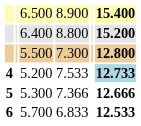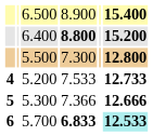6.400 | column 3: normal -> bold
5.200 | column 4: lightblue background -> no background
5.700 | column 3: normal -> bold
5.700 | column 4: no background -> paleturquoise background
